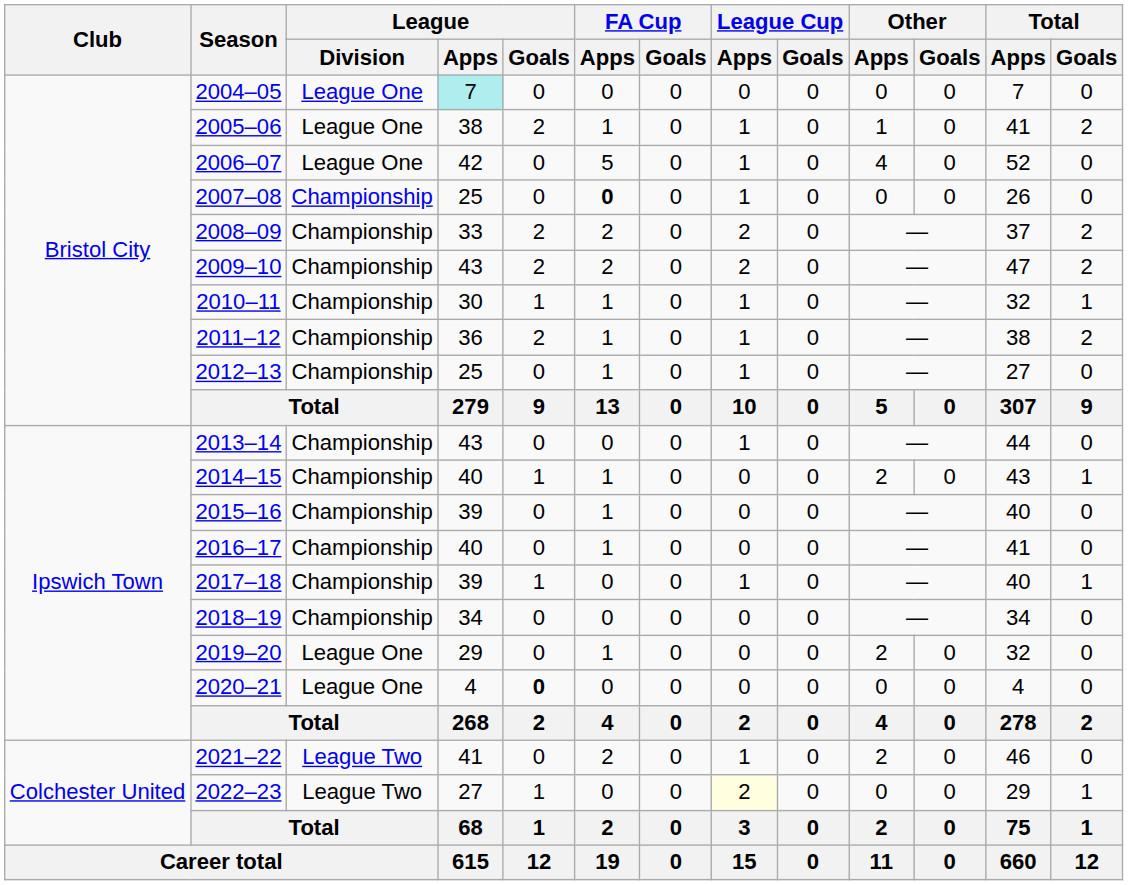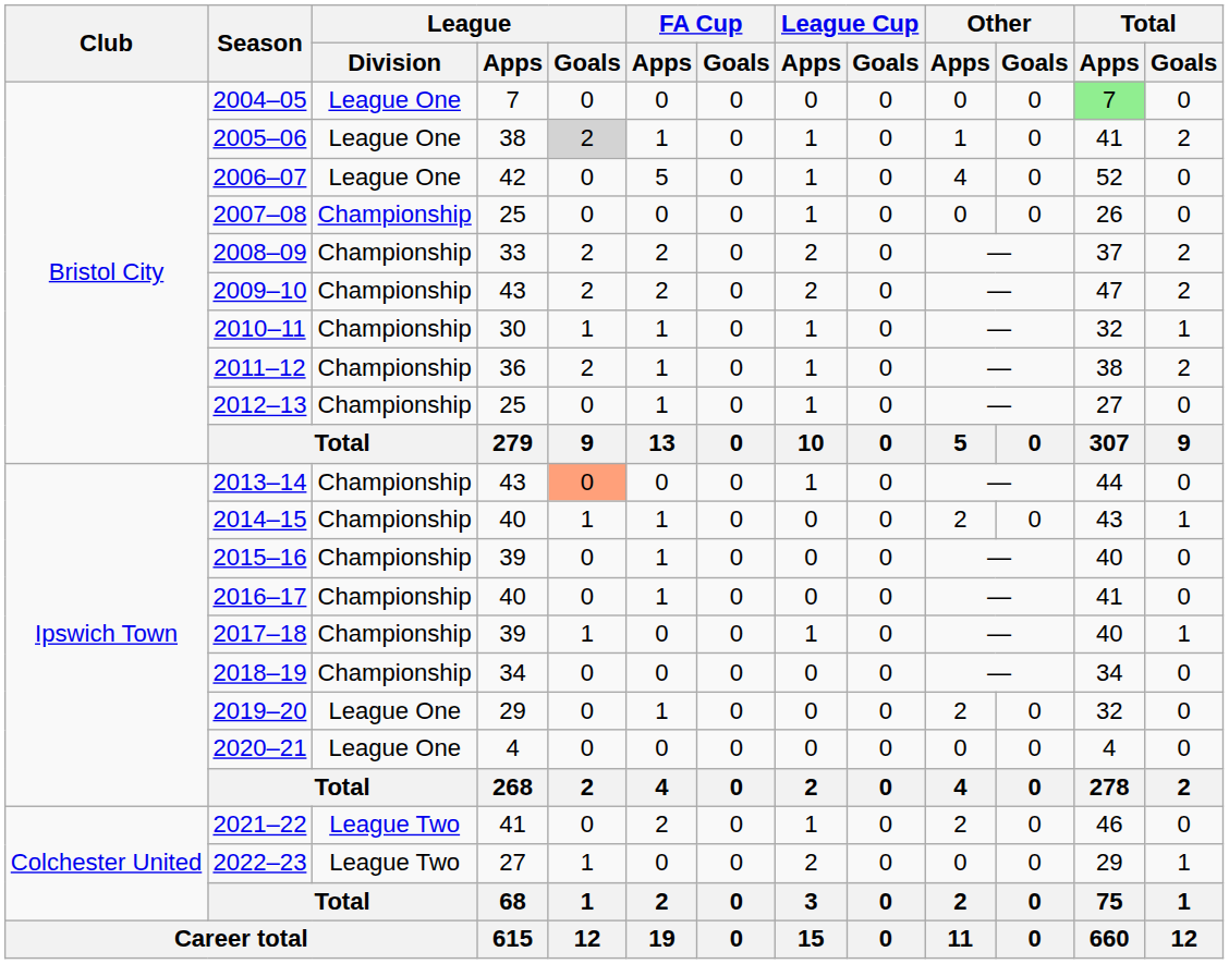2004–05 | League / Apps: paleturquoise background -> no background
2004–05 | Total / Apps: no background -> lightgreen background
2005–06 | League / Goals: no background -> lightgrey background
2007–08 | FA Cup / Apps: bold -> normal
2013–14 | League / Goals: no background -> lightsalmon background
2020–21 | League / Goals: bold -> normal
2022–23 | League Cup / Apps: lightyellow background -> no background
